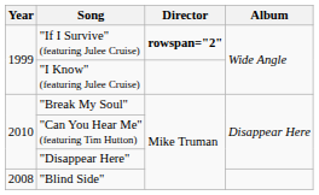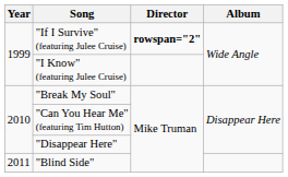"Blind Side" | Year: 2008 -> 2011
